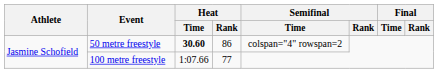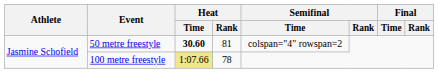50 metre freestyle | Heat / Rank: 86 -> 81
100 metre freestyle | Heat / Time: no background -> khaki background
100 metre freestyle | Heat / Rank: 77 -> 78
